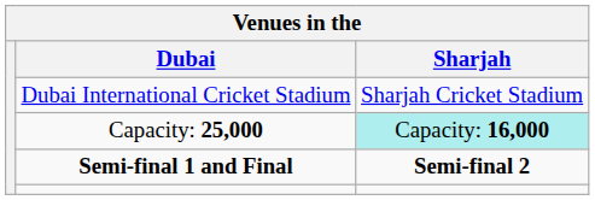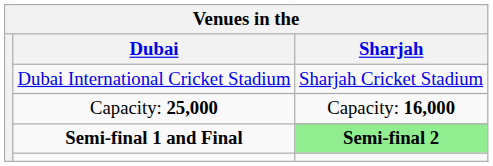Capacity: 25,000 | Sharjah: paleturquoise background -> no background
Semi-final 1 and Final | Sharjah: no background -> lightgreen background
